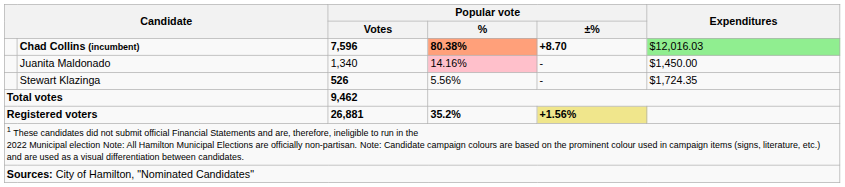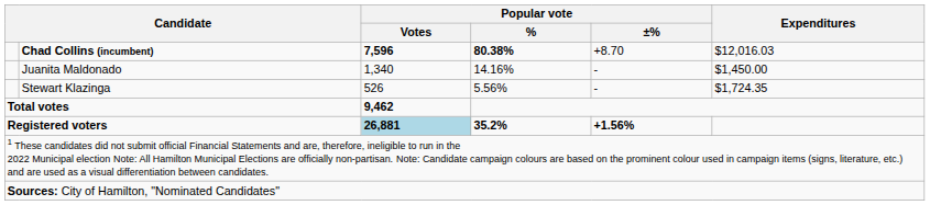Chad Collins (incumbent) | Popular vote / %: lightsalmon background -> no background
Chad Collins (incumbent) | Popular vote / ±%: bold -> normal
Chad Collins (incumbent) | column 6: lightgreen background -> no background
Juanita Maldonado | Popular vote / %: pink background -> no background
Stewart Klazinga | Popular vote / Votes: bold -> normal
Registered voters | Popular vote / Votes: no background -> lightblue background
Registered voters | Popular vote / ±%: khaki background -> no background
